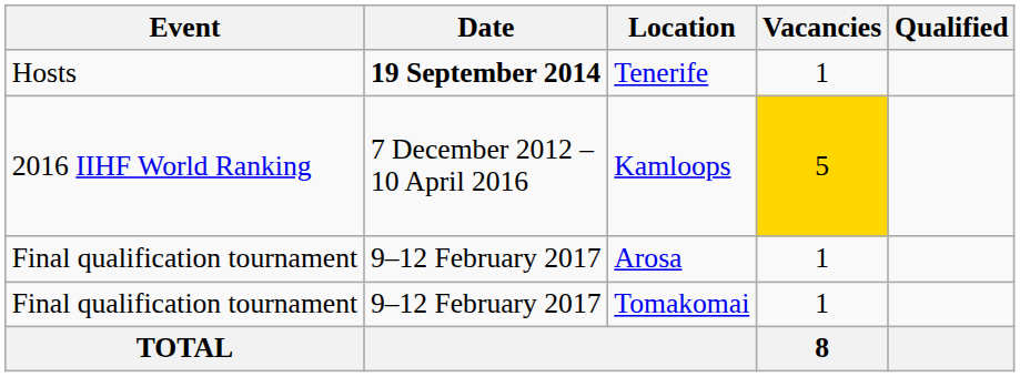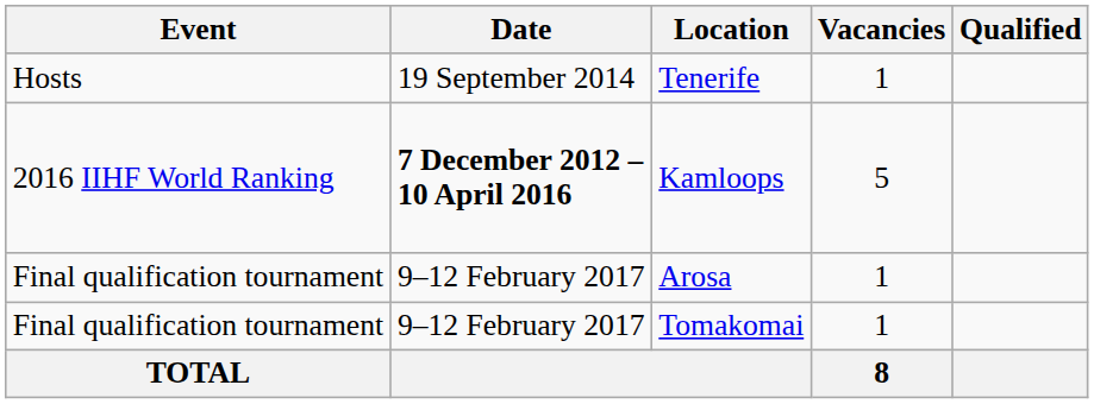Tenerife | Date: bold -> normal
Kamloops | Date: normal -> bold
Kamloops | Vacancies: gold background -> no background
